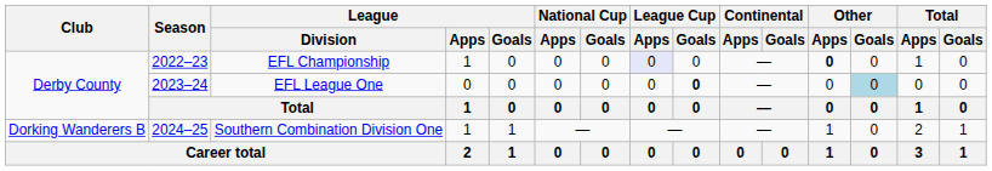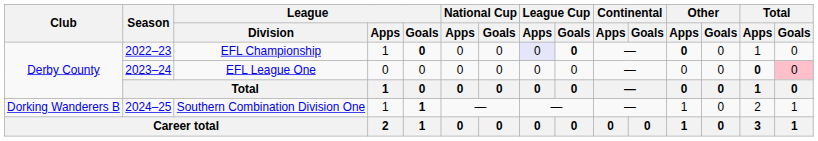EFL Championship | League / Goals: normal -> bold
EFL Championship | League Cup / Goals: normal -> bold
EFL League One | League Cup / Goals: bold -> normal
EFL League One | Other / Goals: lightblue background -> no background
EFL League One | Total / Apps: normal -> bold
EFL League One | Total / Goals: no background -> pink background
Southern Combination Division One | League / Goals: normal -> bold
